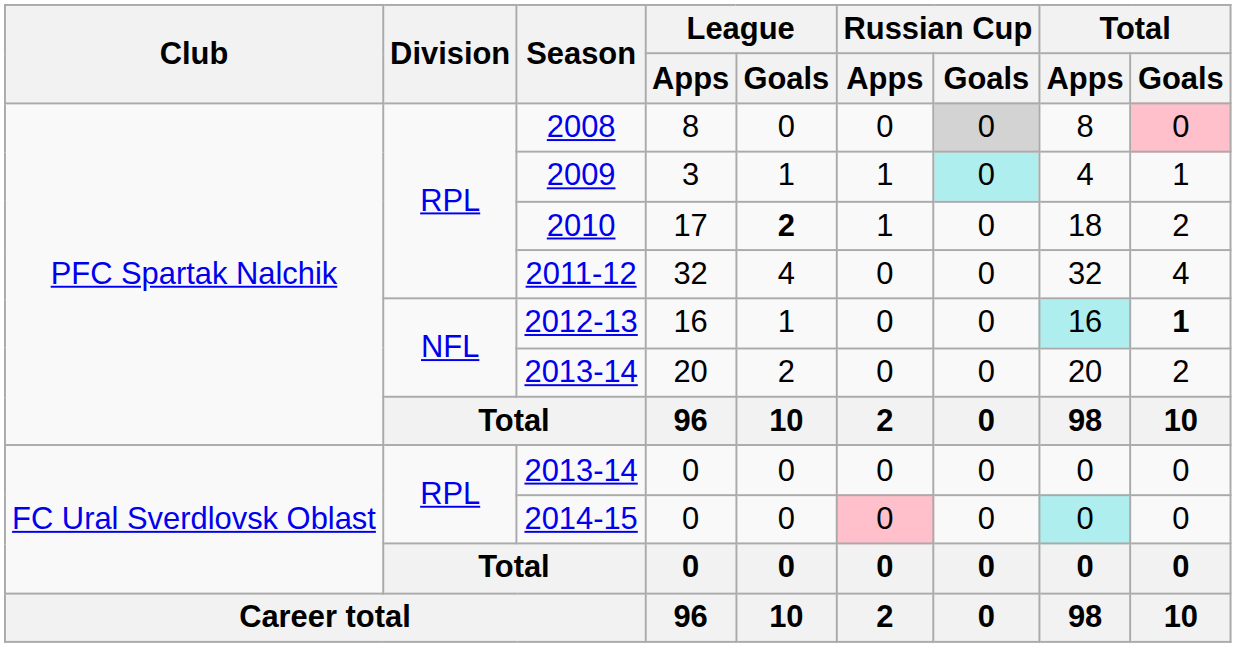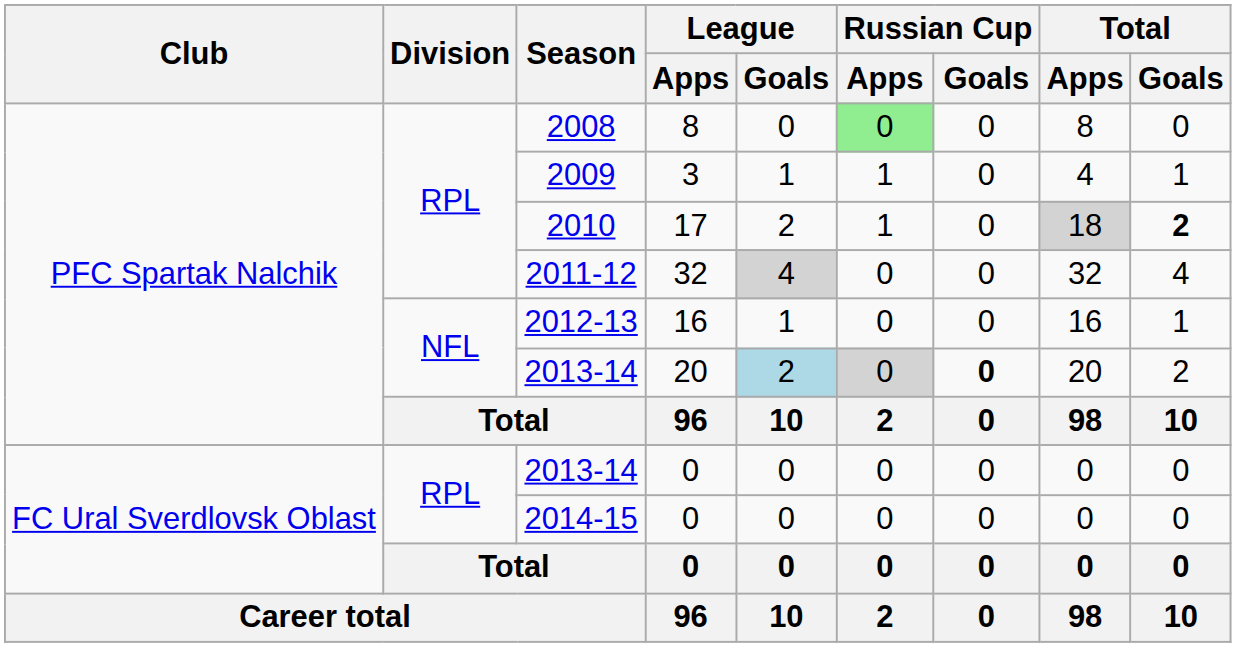2008 | Russian Cup / Apps: no background -> lightgreen background
2008 | Russian Cup / Goals: lightgrey background -> no background
2008 | Total / Goals: pink background -> no background
2009 | Russian Cup / Goals: paleturquoise background -> no background
2010 | League / Goals: bold -> normal
2010 | Total / Apps: no background -> lightgrey background
2010 | Total / Goals: normal -> bold
2011-12 | League / Goals: no background -> lightgrey background
2012-13 | Total / Apps: paleturquoise background -> no background
2012-13 | Total / Goals: bold -> normal
2013-14 / 20 | League / Goals: no background -> lightblue background
2013-14 / 20 | Russian Cup / Apps: no background -> lightgrey background
2013-14 / 20 | Russian Cup / Goals: normal -> bold
2014-15 | Russian Cup / Apps: pink background -> no background
2014-15 | Total / Apps: paleturquoise background -> no background
